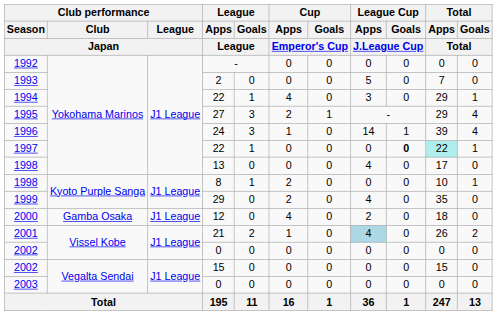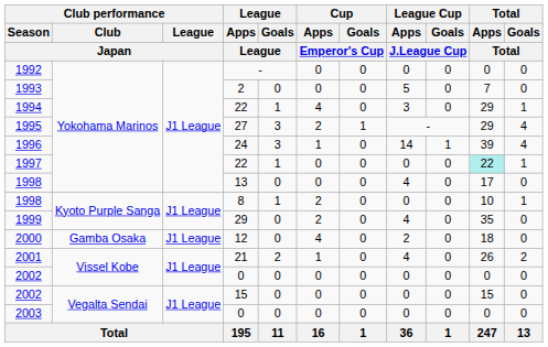1997 | League Cup / Goals / J.League Cup: bold -> normal
2001 | League Cup / Apps / J.League Cup: lightblue background -> no background
